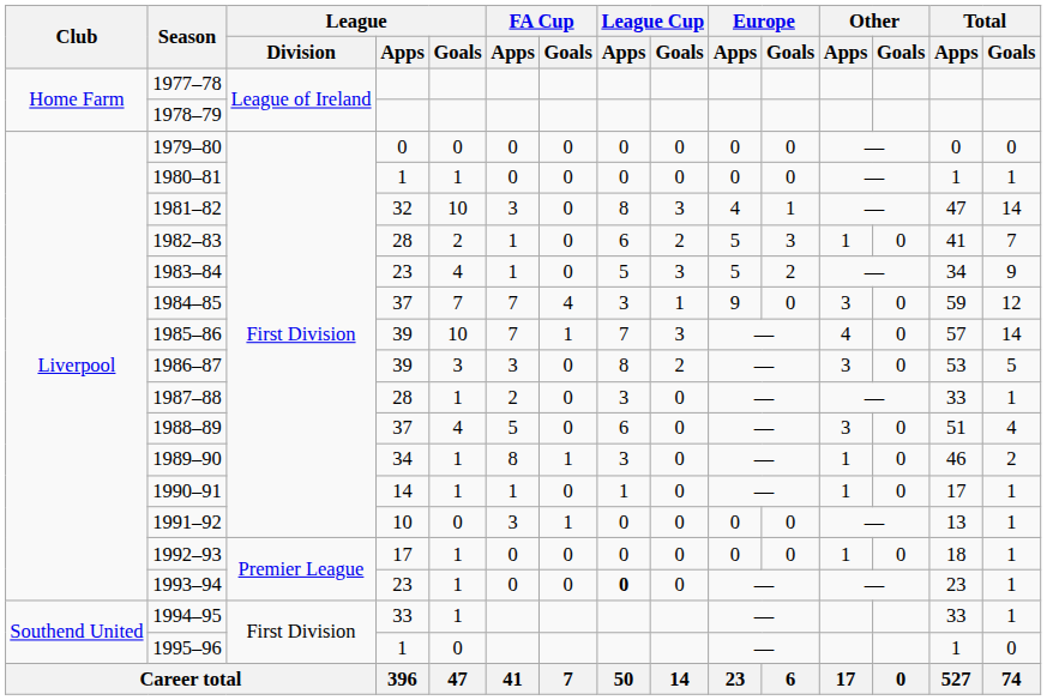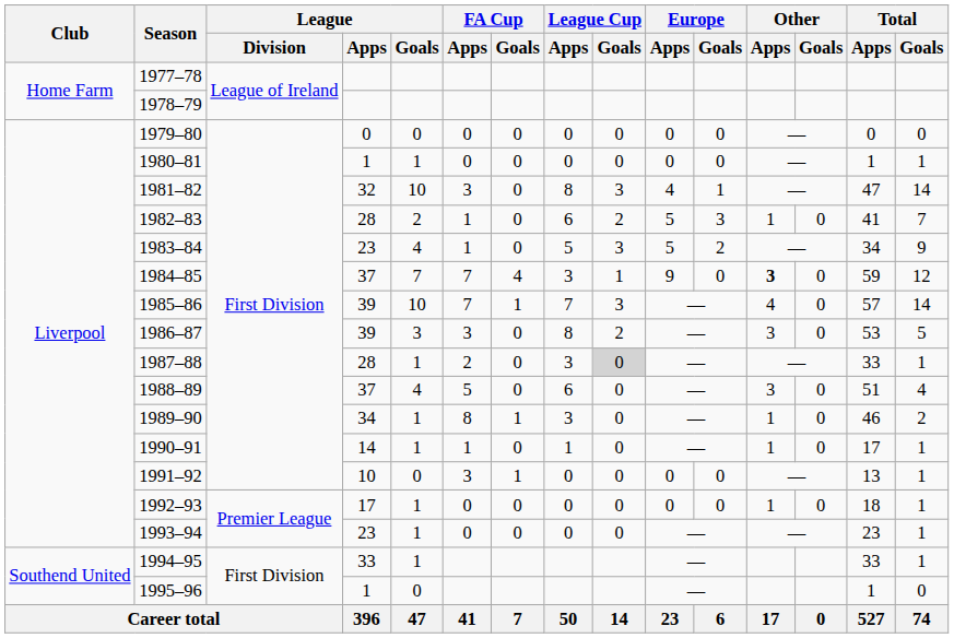1984–85 | Other / Apps: normal -> bold
1987–88 | League Cup / Goals: no background -> lightgrey background
1993–94 | League Cup / Apps: bold -> normal
